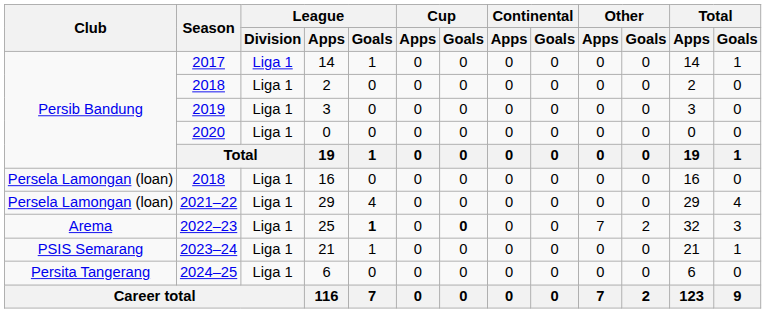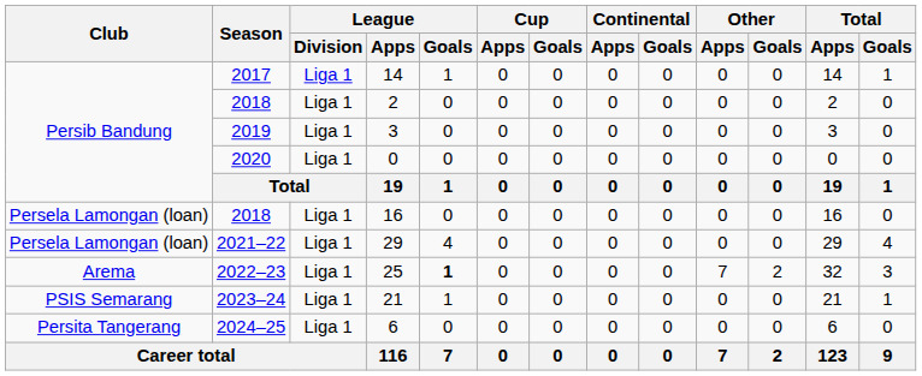25 | Cup / Goals: bold -> normal
